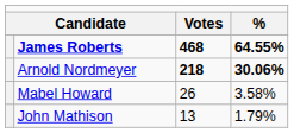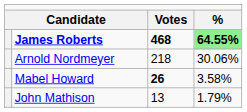James Roberts | column 4: no background -> lightgreen background
Arnold Nordmeyer | column 3: bold -> normal
Arnold Nordmeyer | column 4: bold -> normal
Mabel Howard | column 3: normal -> bold
